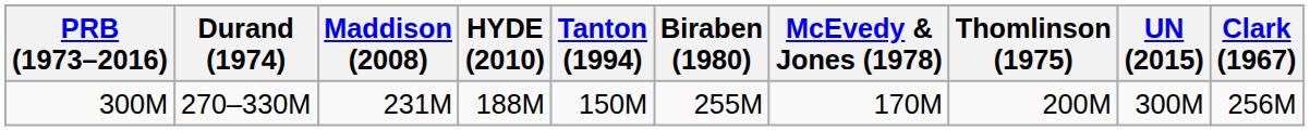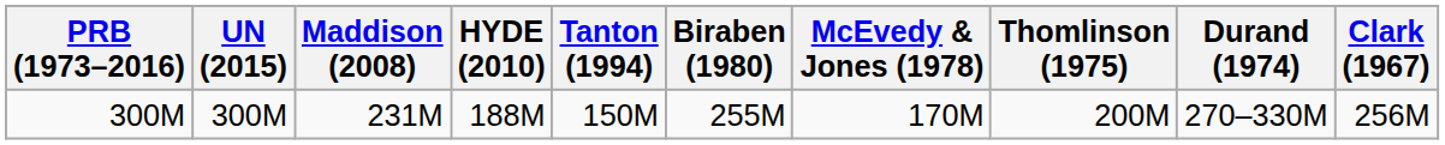columns swapped: UN (2015) <-> Durand (1974)
